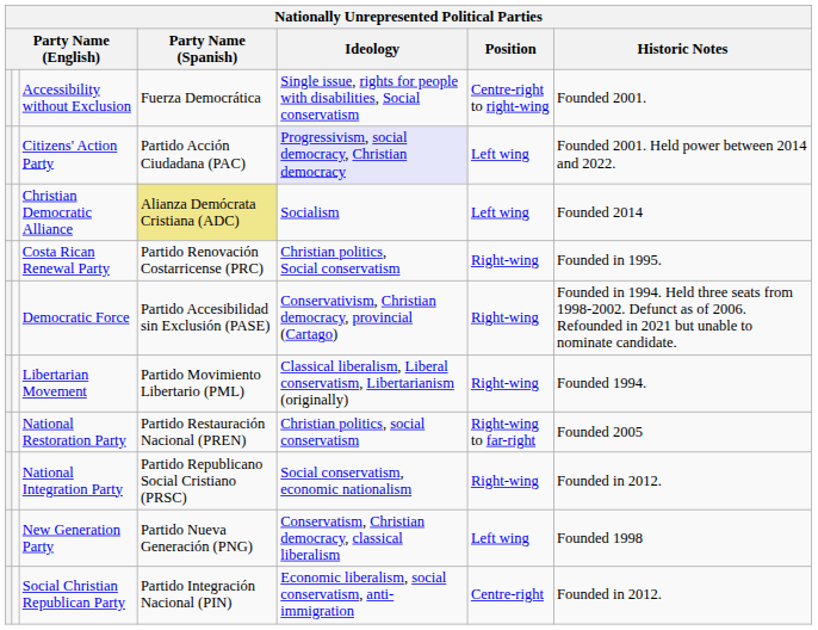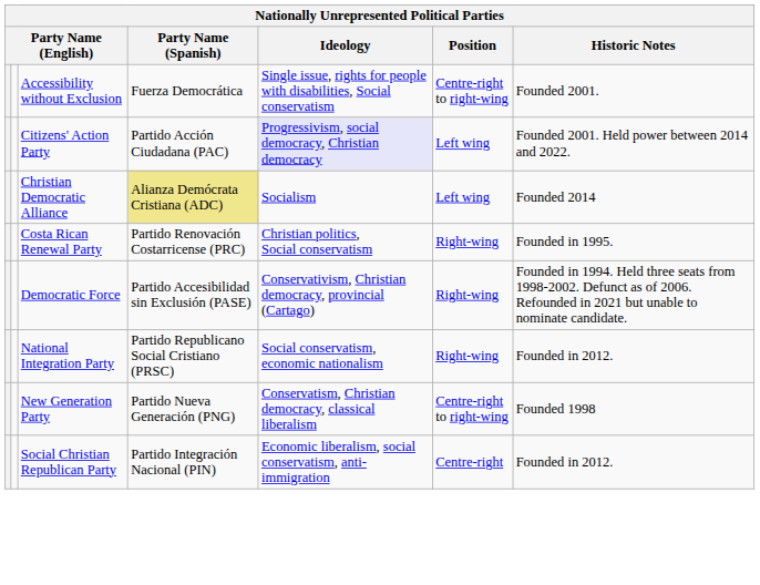- row: Libertarian Movement | Partido Movimiento Libertario (PML) | Classical liberalism, Liberal conservatism, Libertarianism (originally) | Right-wing | Founded 1994.
- row: National Restoration Party | Partido Restauración Nacional (PREN) | Christian politics, social conservatism | Right-wing to far-right | Founded 2005
New Generation Party | Position: Left wing -> Centre-right to right-wing
